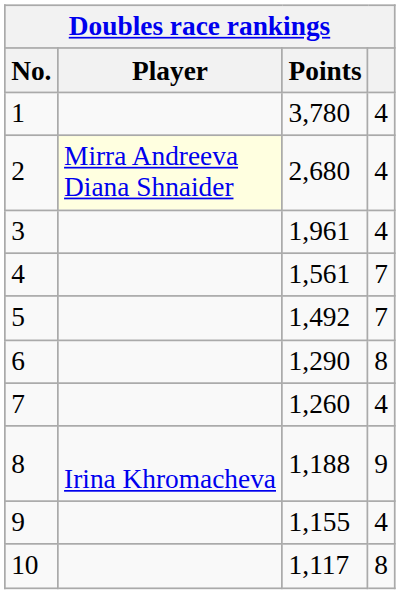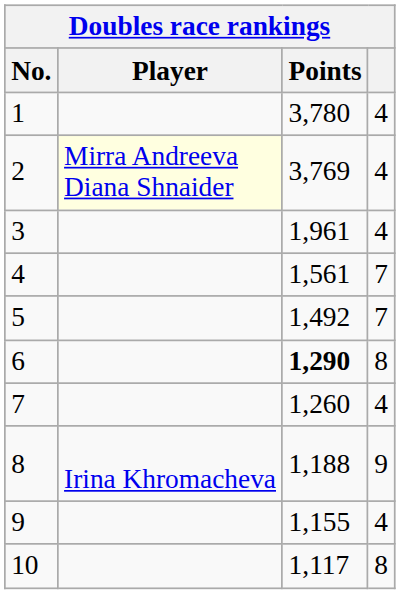2 | Points: 2,680 -> 3,769
6 | Points: normal -> bold
